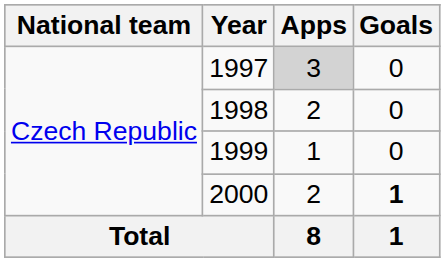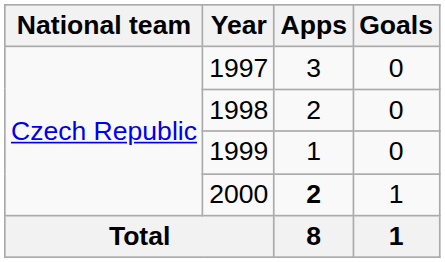1997 | Apps: lightgrey background -> no background
2000 | Apps: normal -> bold
2000 | Goals: bold -> normal
